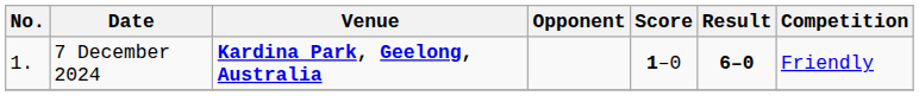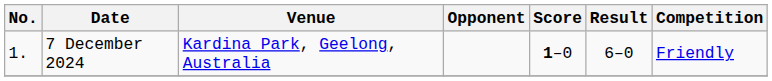7 December 2024 | Venue: bold -> normal
7 December 2024 | Result: bold -> normal
